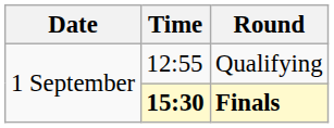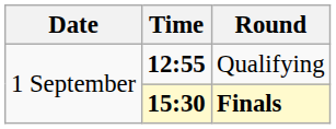Qualifying | Time: normal -> bold
